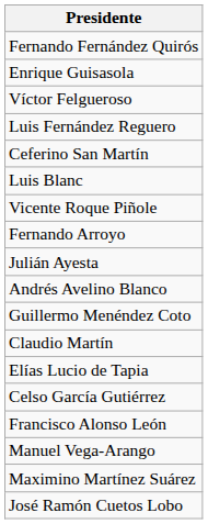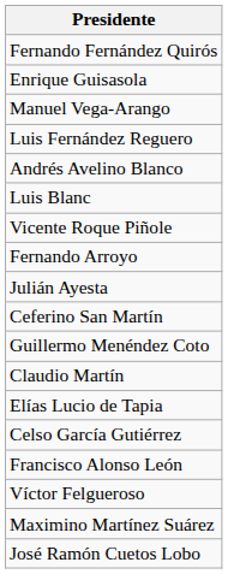row 4 | column 1: Víctor Felgueroso -> Manuel Vega-Arango
row 6 | column 1: Ceferino San Martín -> Andrés Avelino Blanco
row 11 | column 1: Andrés Avelino Blanco -> Ceferino San Martín
row 17 | column 1: Manuel Vega-Arango -> Víctor Felgueroso
